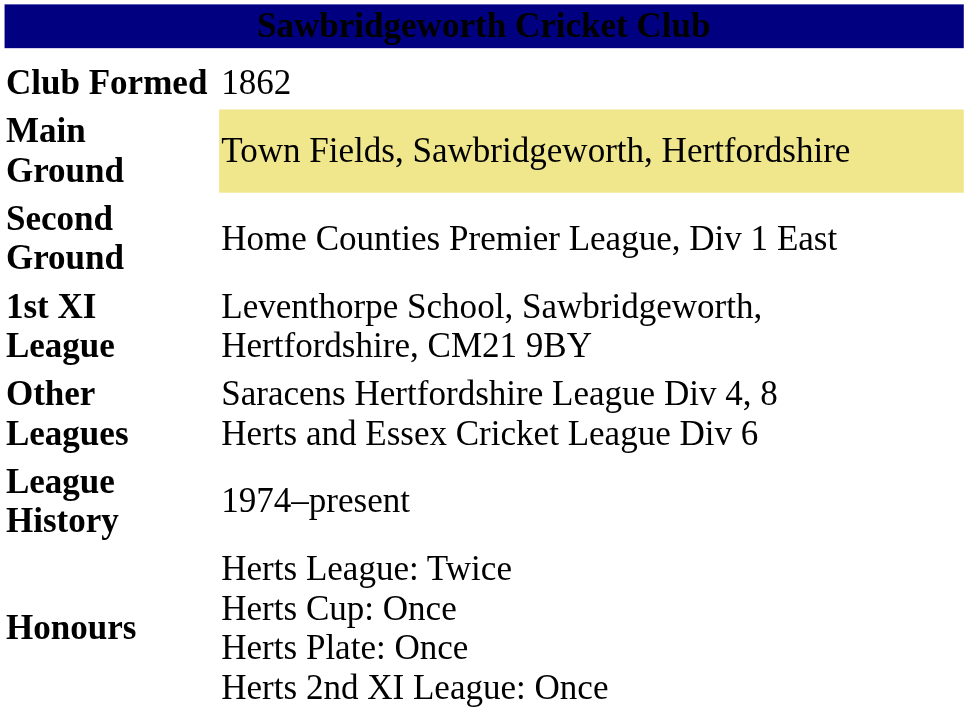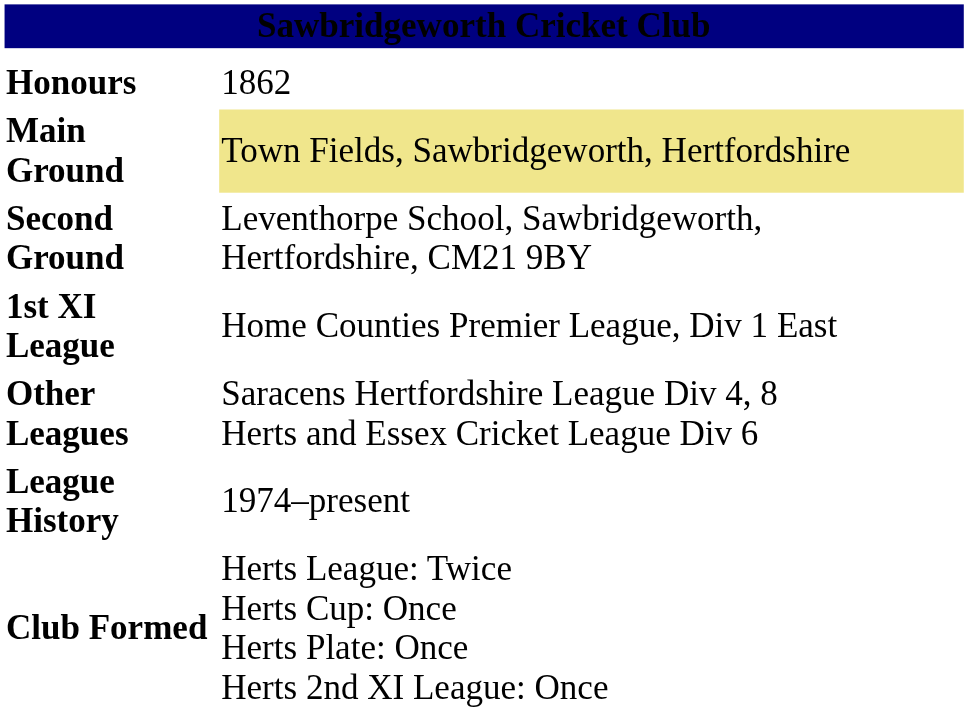row 2 | column 1: Club Formed -> Honours
row 4 | column 2: Home Counties Premier League, Div 1 East -> Leventhorpe School, Sawbridgeworth, Hertfordshire, CM21 9BY
row 5 | column 2: Leventhorpe School, Sawbridgeworth, Hertfordshire, CM21 9BY -> Home Counties Premier League, Div 1 East
row 8 | column 1: Honours -> Club Formed
